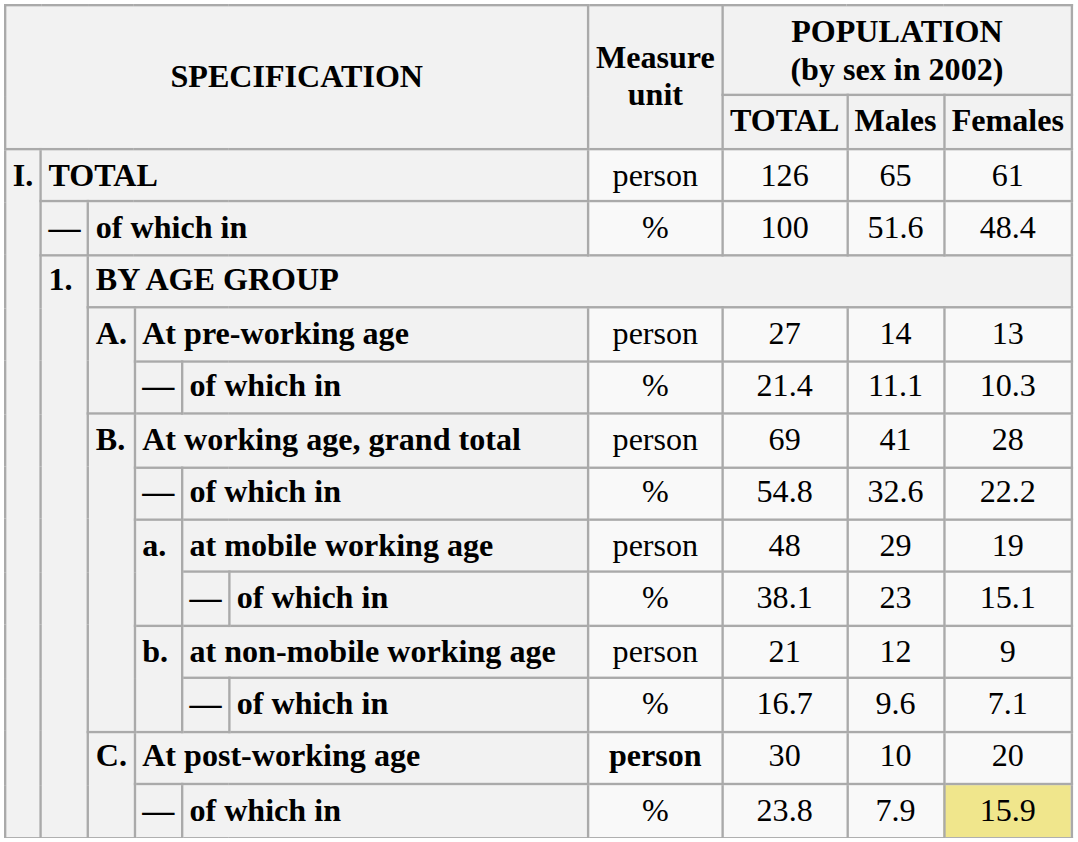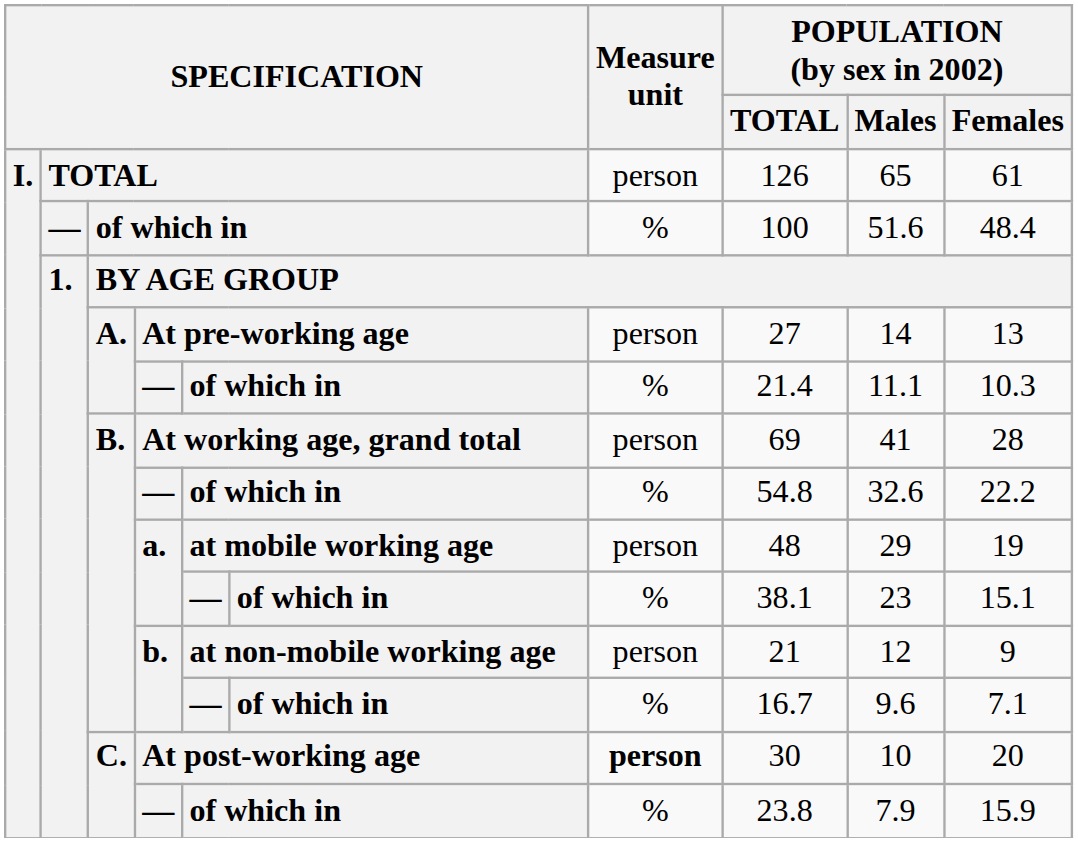C. / — | POPULATION (by sex in 2002) / Females: khaki background -> no background
